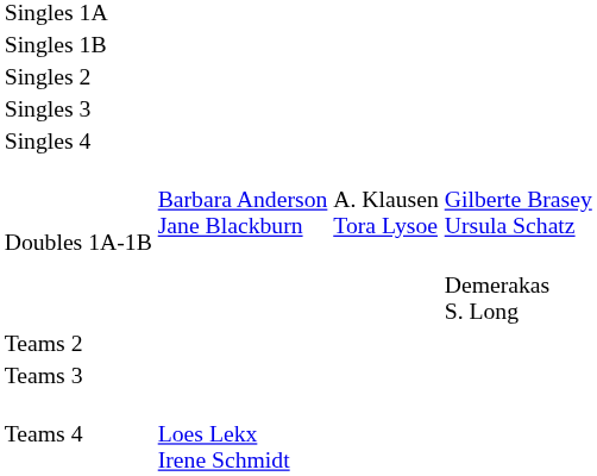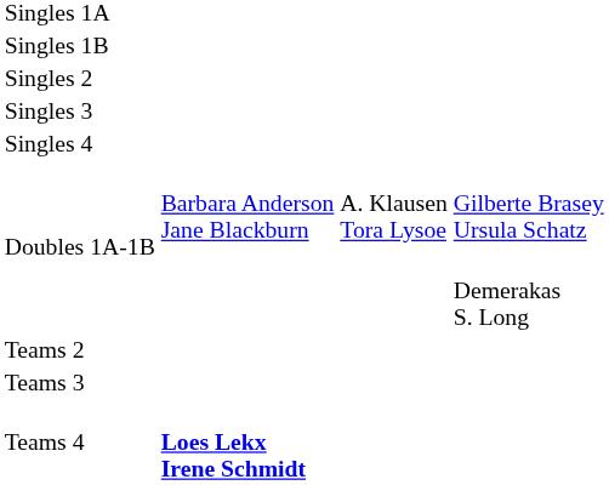Teams 4 | column 2: normal -> bold
